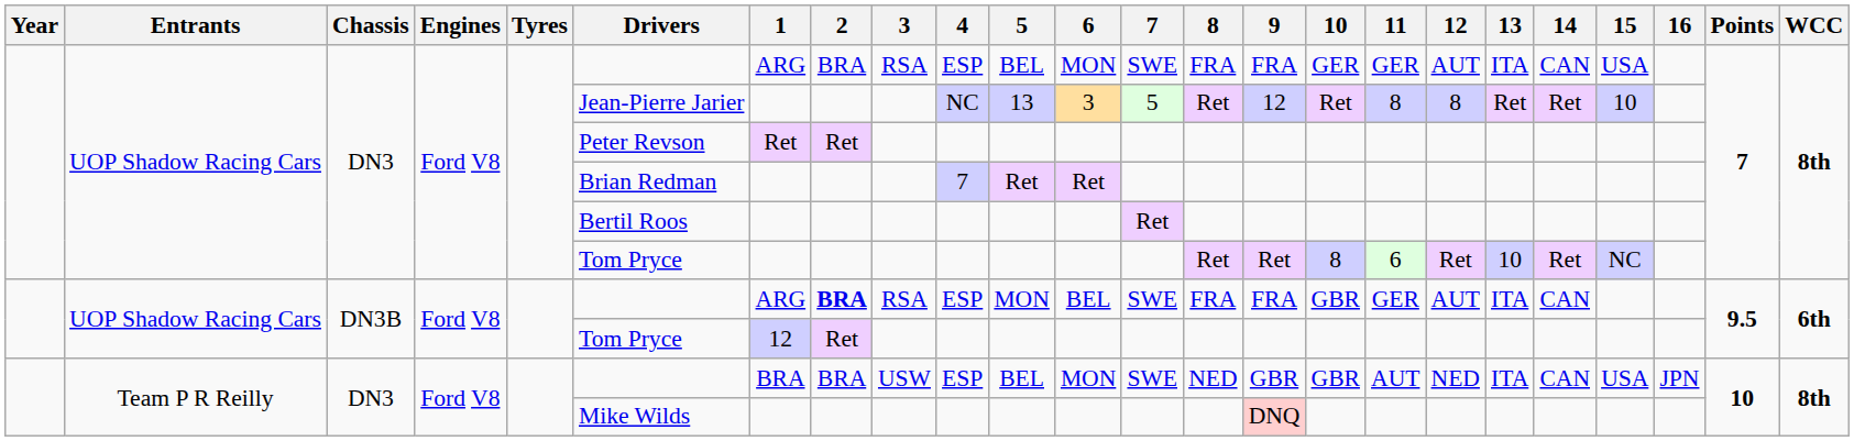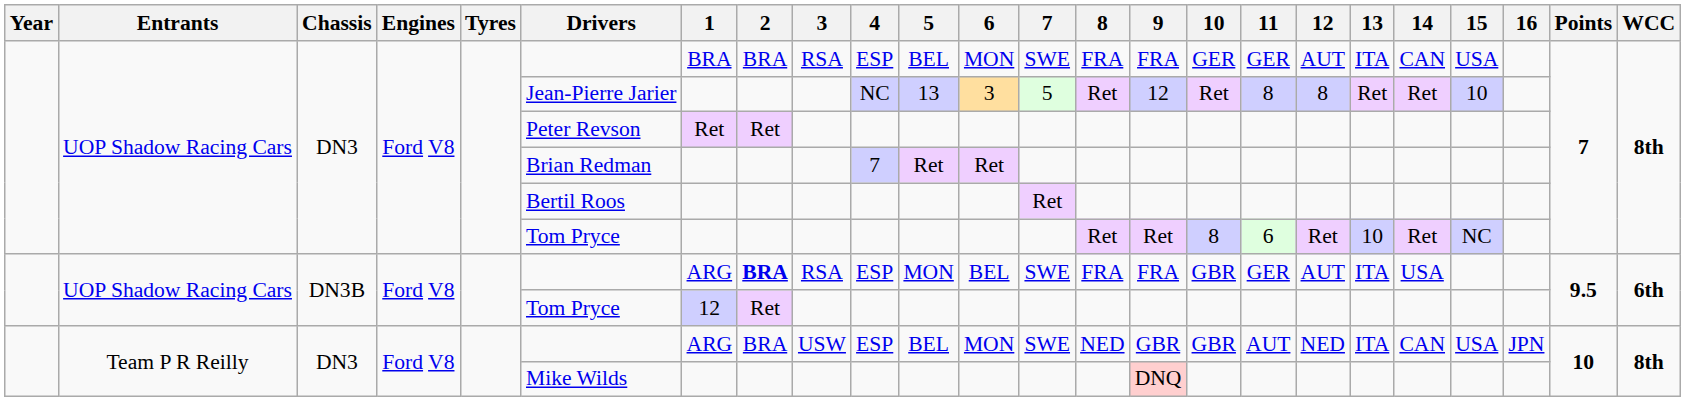row 2 | 1: ARG -> BRA
row 8 | 14: CAN -> USA
row 10 | 1: BRA -> ARG
